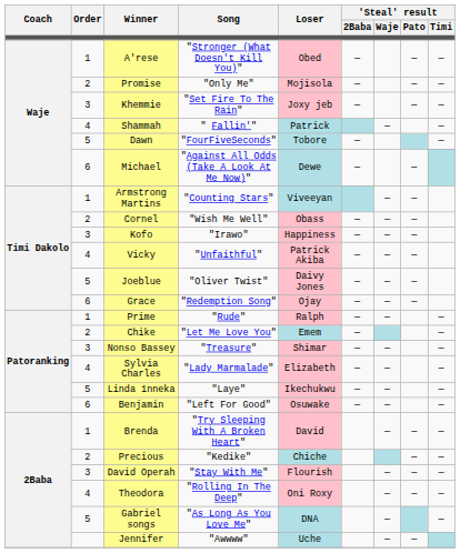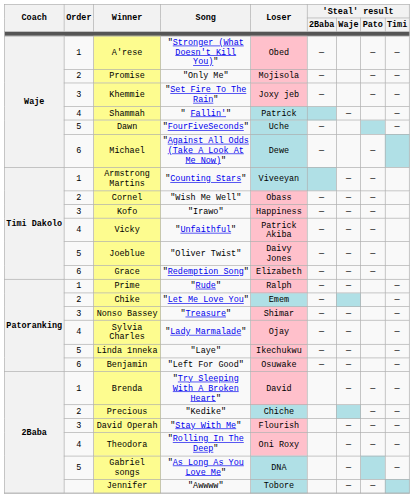Dawn | Loser: Tobore -> Uche
Grace | Loser: Ojay -> Elizabeth
Sylvia Charles | Loser: Elizabeth -> Ojay
Jennifer | Loser: Uche -> Tobore
